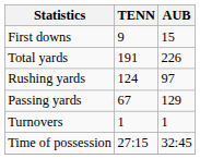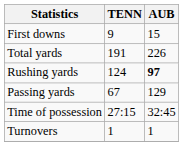Rushing yards | AUB: normal -> bold
rows swapped: Turnovers <-> Time of possession
